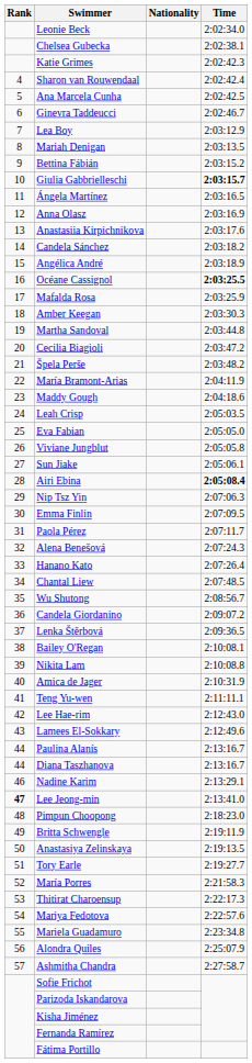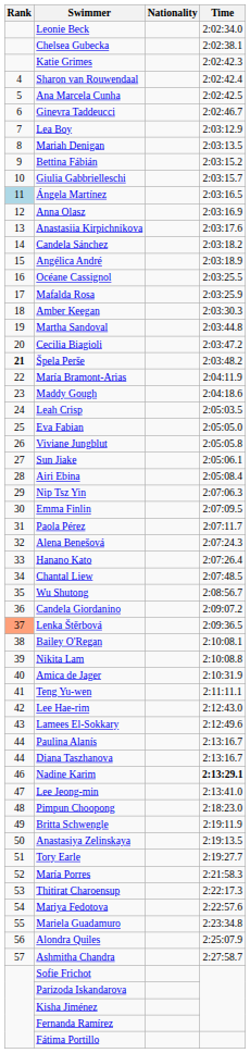Giulia Gabbrielleschi | Time: bold -> normal
Ángela Martínez | Rank: no background -> lightblue background
Océane Cassignol | Time: bold -> normal
Špela Perše | Rank: normal -> bold
Airi Ebina | Time: bold -> normal
Lenka Štěrbová | Rank: no background -> lightsalmon background
Nadine Karim | Time: normal -> bold
Lee Jeong-min | Rank: bold -> normal
